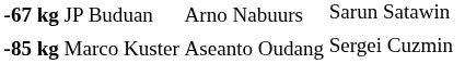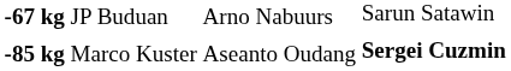-85 kg / Sergei Cuzmin | column 4: normal -> bold
